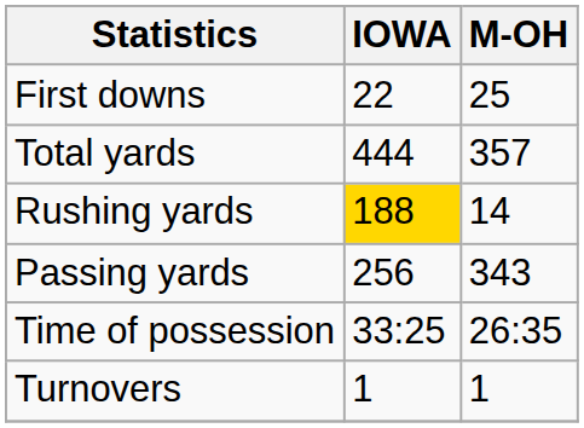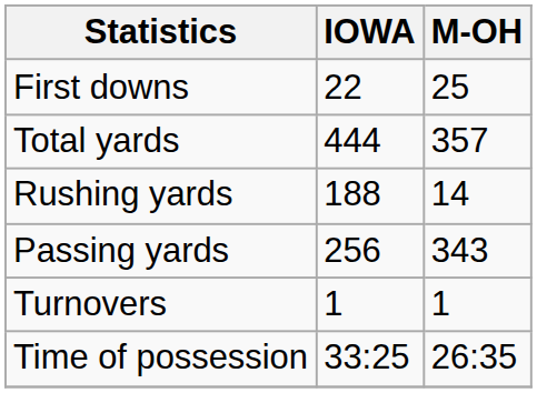Rushing yards | IOWA: gold background -> no background
rows swapped: Turnovers <-> Time of possession
